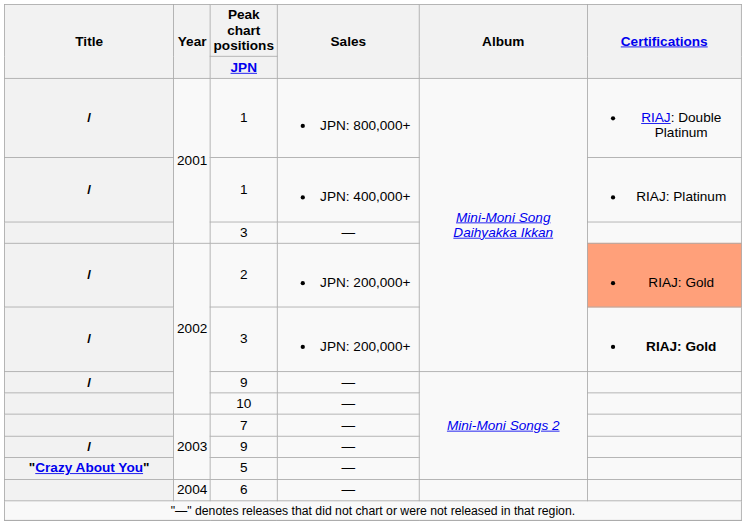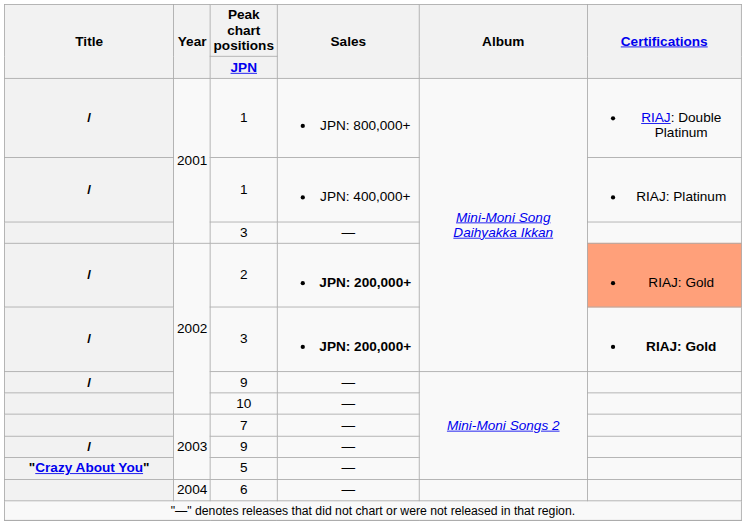2 | Sales: normal -> bold
2002 / 3 | Sales: normal -> bold
